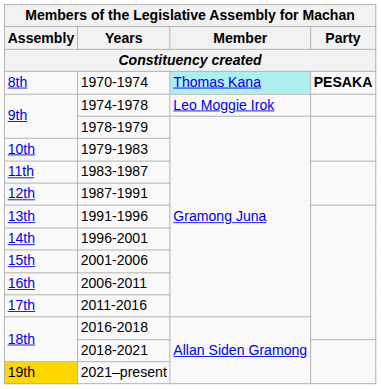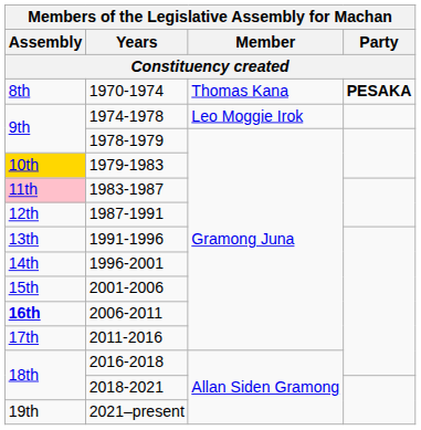1970-1974 | Member: paleturquoise background -> no background
1979-1983 | Assembly: no background -> gold background
1983-1987 | Assembly: no background -> pink background
2006-2011 | Assembly: normal -> bold
2021–present | Assembly: gold background -> no background
